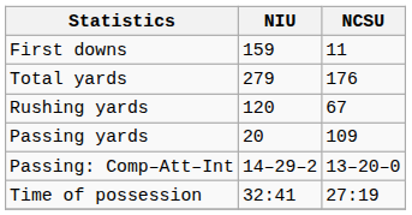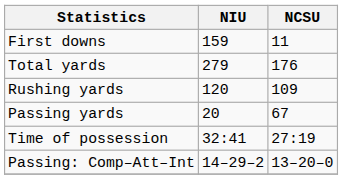Rushing yards | NCSU: 67 -> 109
Passing yards | NCSU: 109 -> 67
rows swapped: Passing: Comp–Att–Int <-> Time of possession
